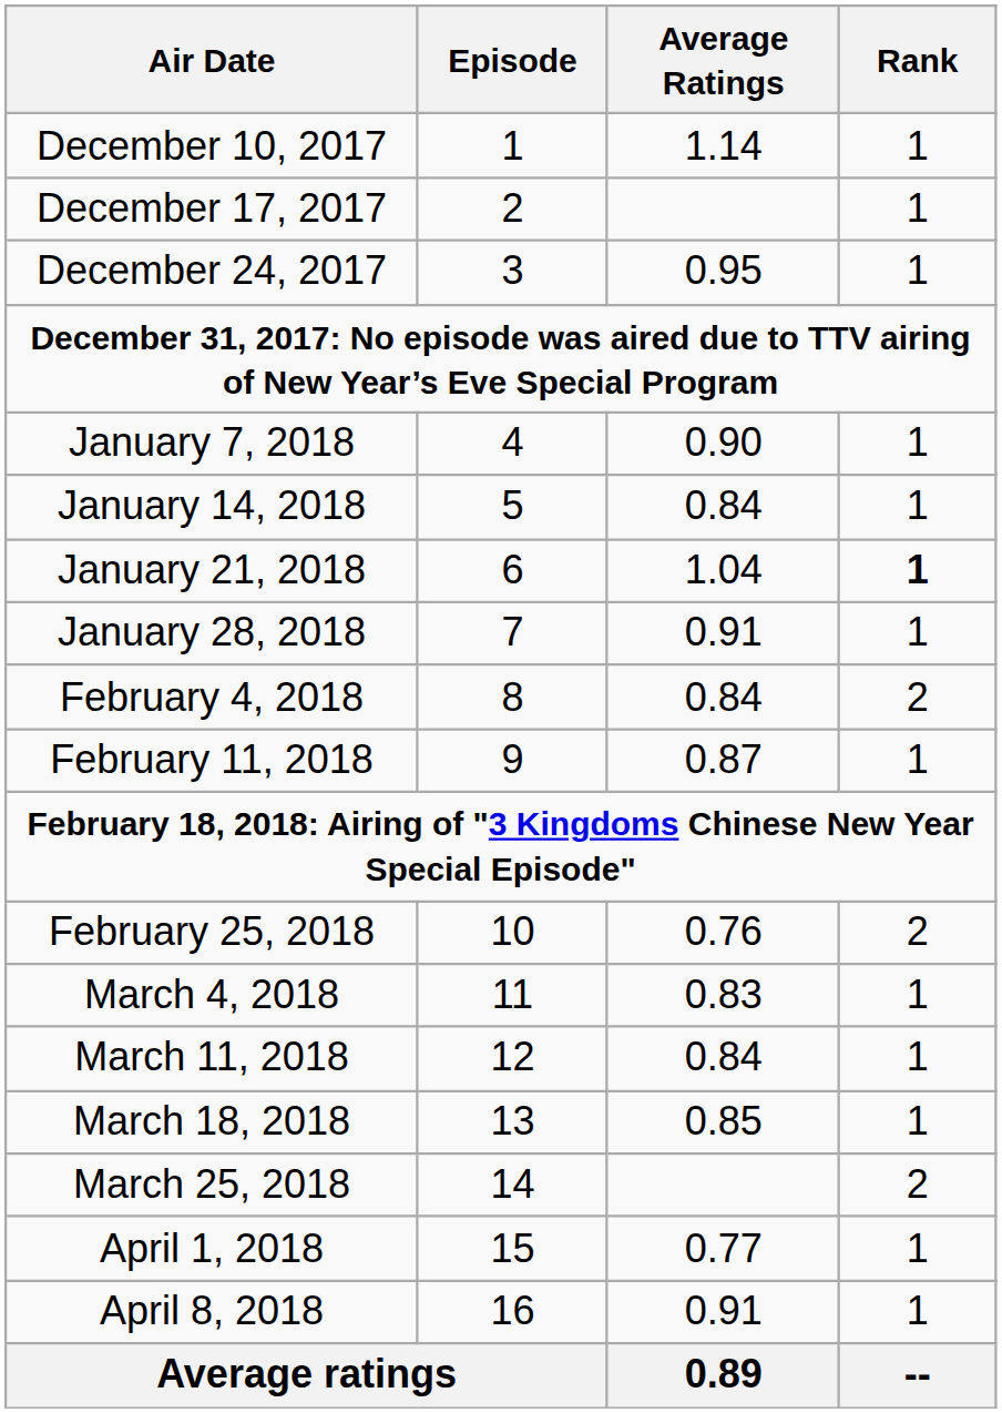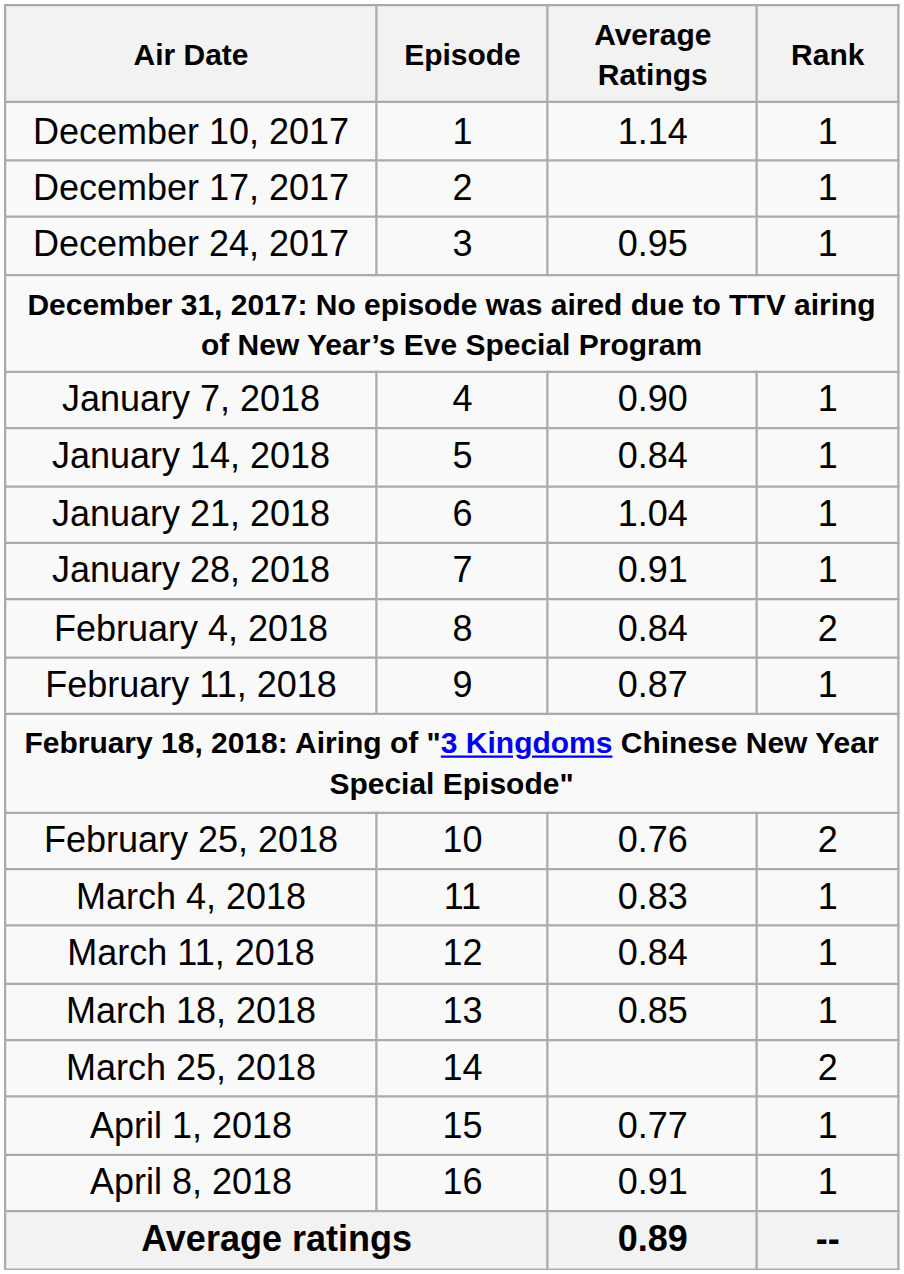January 21, 2018 | Rank: bold -> normal
